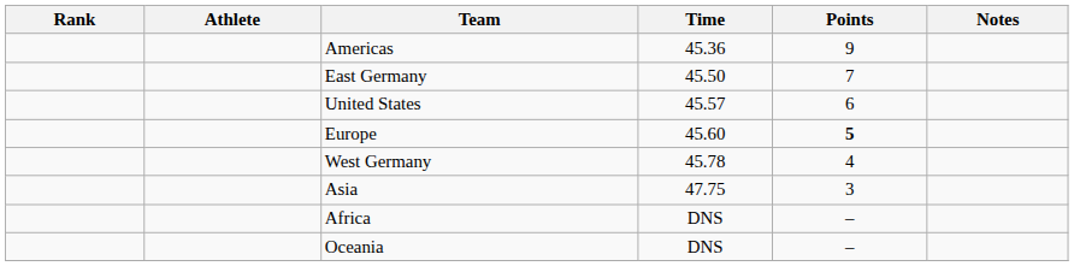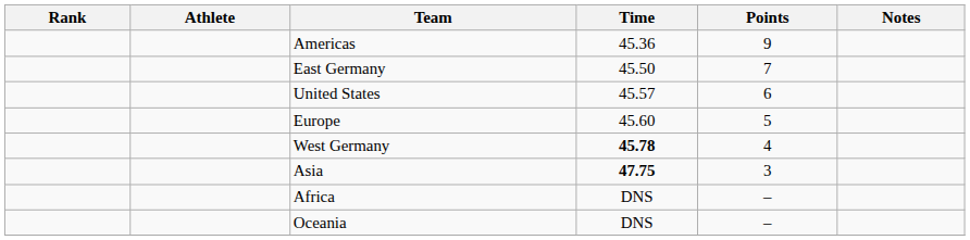Europe | Points: bold -> normal
West Germany | Time: normal -> bold
Asia | Time: normal -> bold
